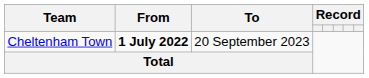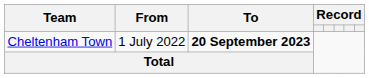Cheltenham Town | From: bold -> normal
Cheltenham Town | To: normal -> bold
